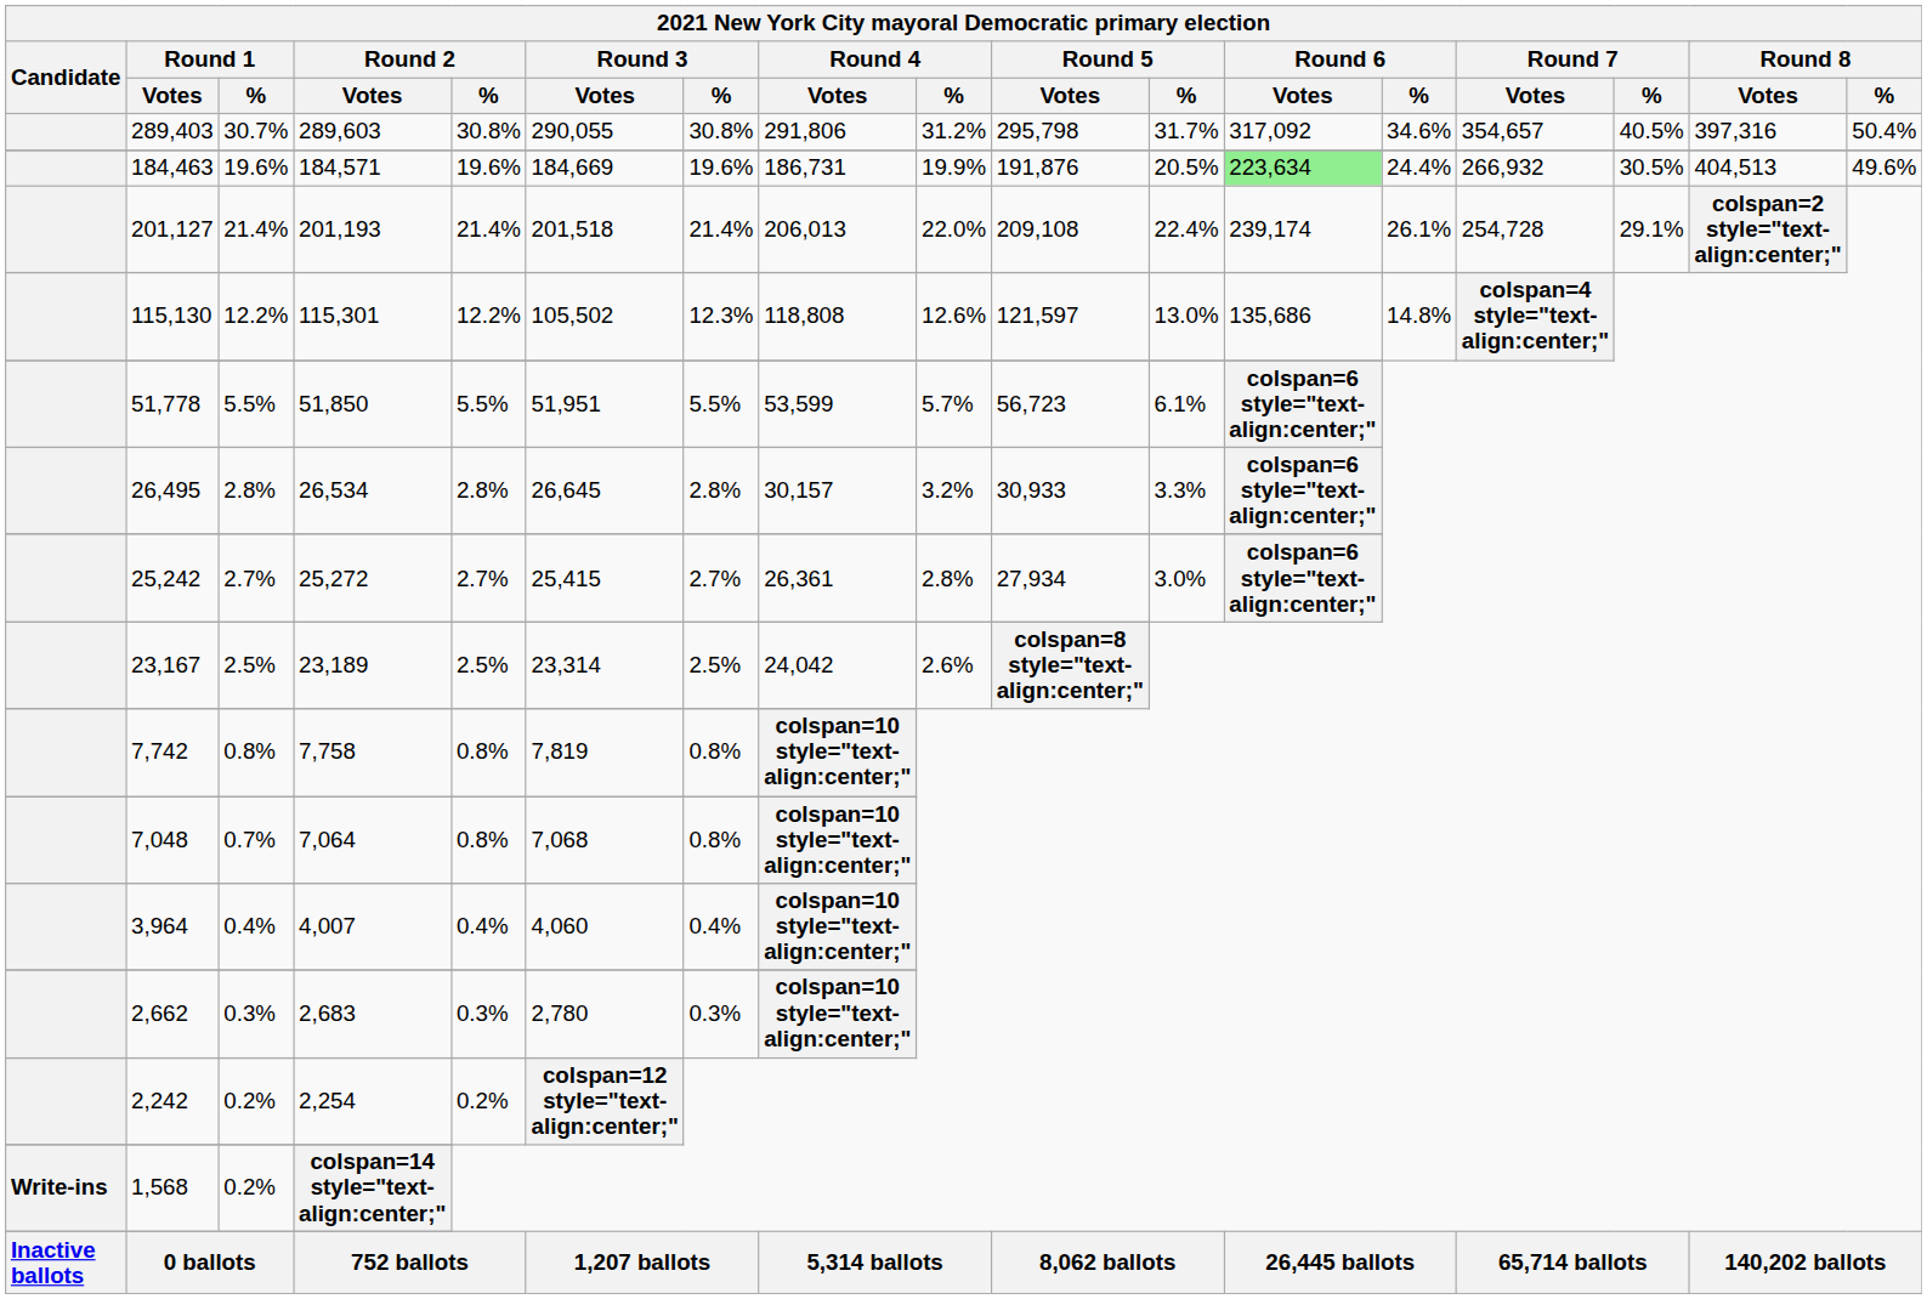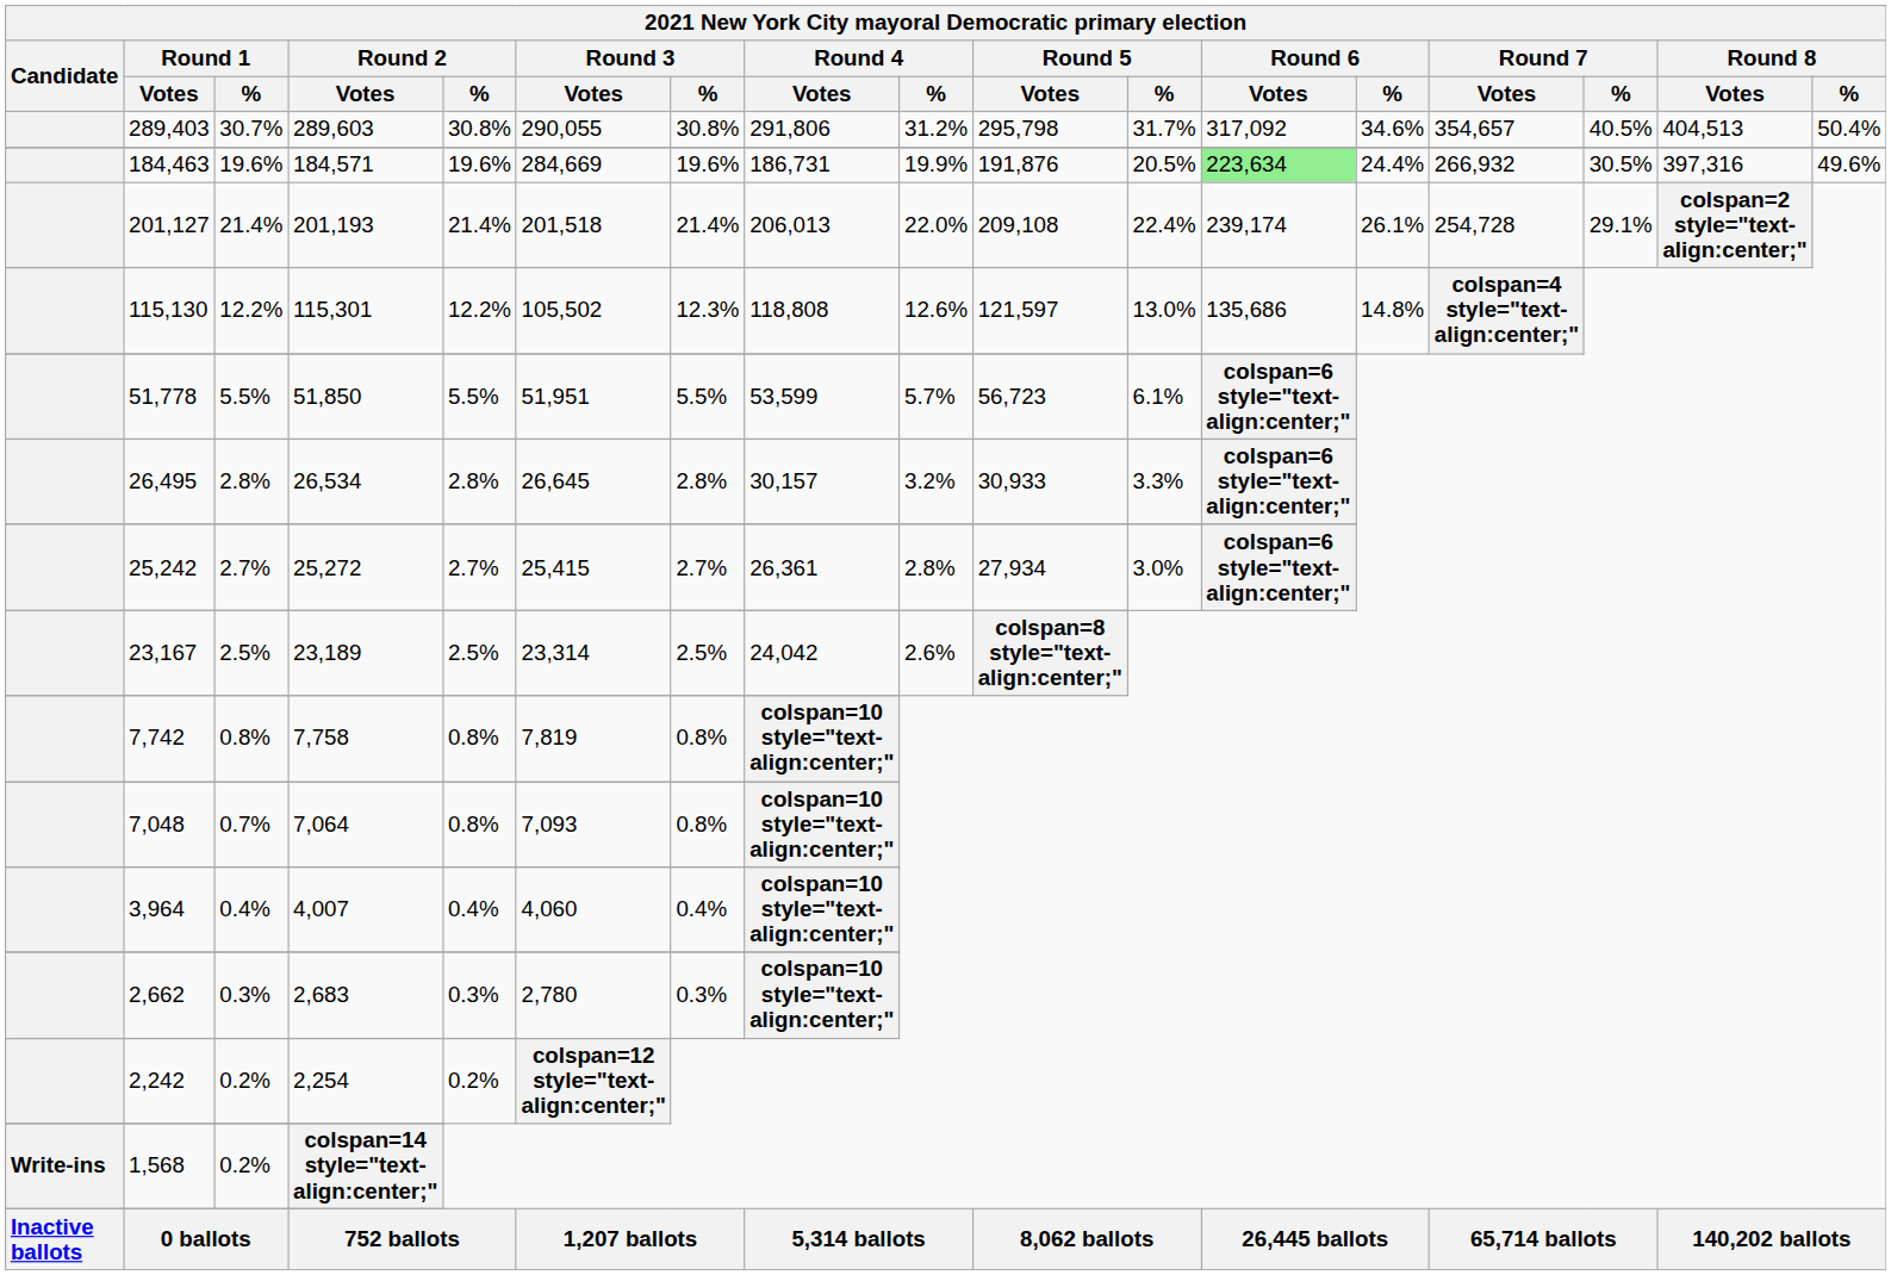289,403 | Round 8 / Votes: 397,316 -> 404,513
184,463 | Round 3 / Votes: 184,669 -> 284,669
184,463 | Round 8 / Votes: 404,513 -> 397,316
7,048 | Round 3 / Votes: 7,068 -> 7,093
